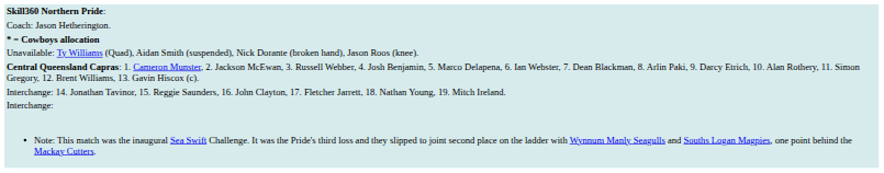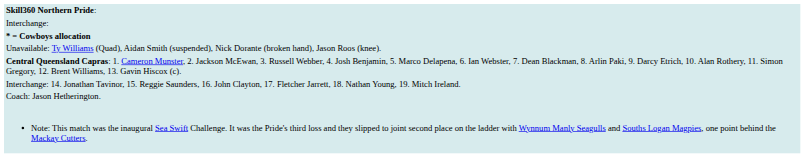row 2 | column 1: Coach: Jason Hetherington. -> Interchange:
row 7 | column 1: Interchange: -> Coach: Jason Hetherington.
